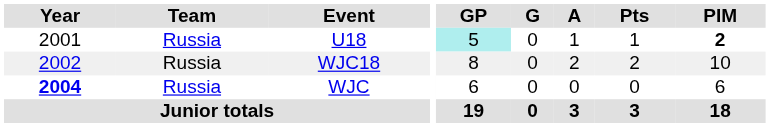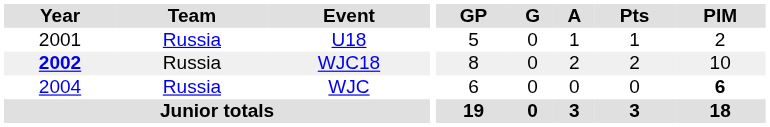U18 | GP: paleturquoise background -> no background
U18 | PIM: bold -> normal
WJC18 | Year: normal -> bold
WJC | Year: bold -> normal
WJC | PIM: normal -> bold
